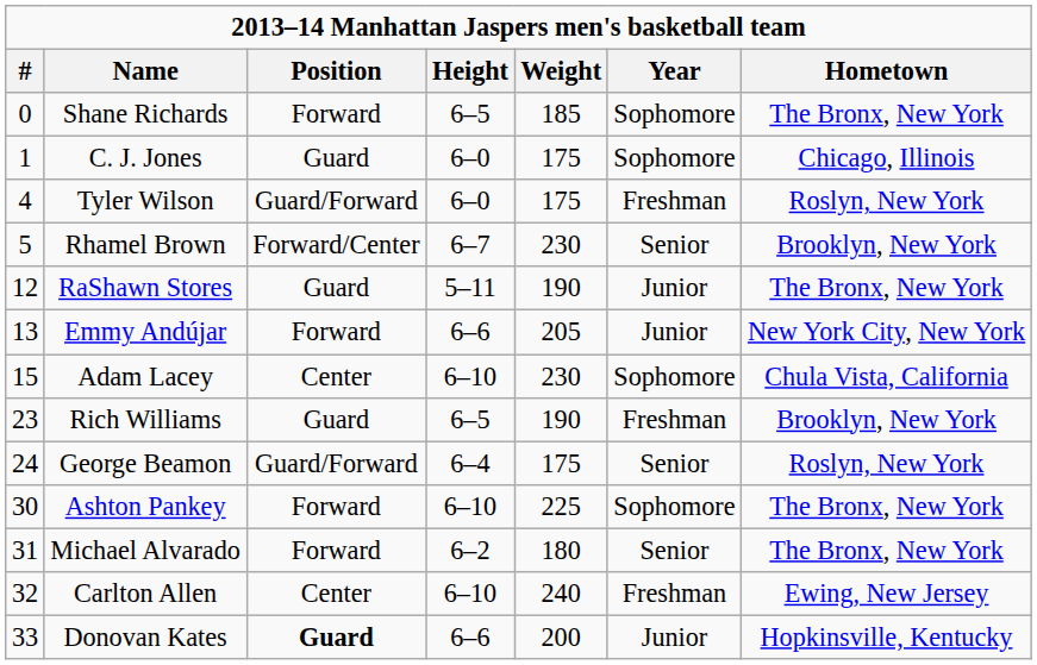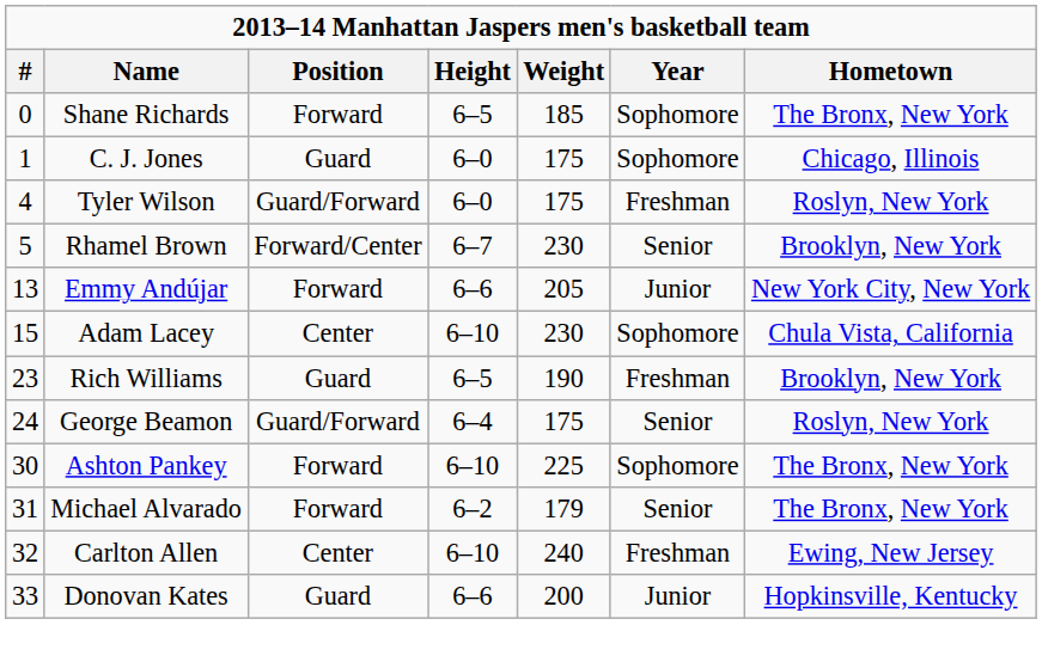- row: 12 | RaShawn Stores | Guard | 5–11 | 190 | Junior | The Bronx, New York
Michael Alvarado | Weight: 180 -> 179
Donovan Kates | Position: bold -> normal
